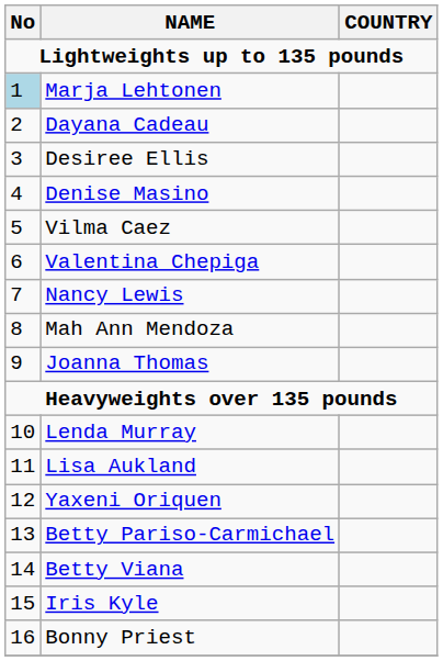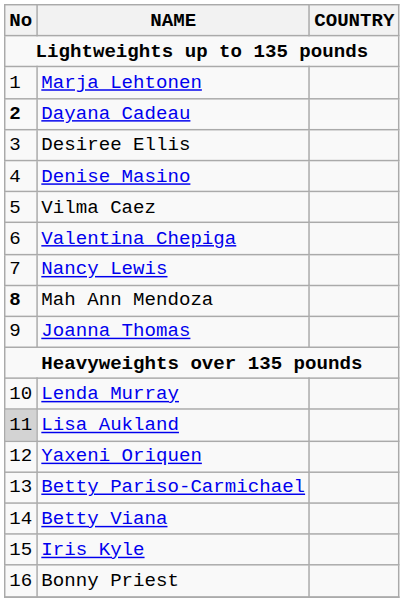Marja Lehtonen | No: lightblue background -> no background
Dayana Cadeau | No: normal -> bold
Mah Ann Mendoza | No: normal -> bold
Lisa Aukland | No: no background -> lightgrey background
